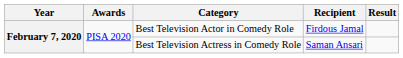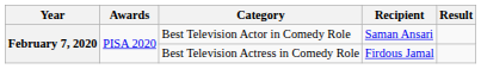Best Television Actor in Comedy Role | Recipient: Firdous Jamal -> Saman Ansari
Best Television Actress in Comedy Role | Recipient: Saman Ansari -> Firdous Jamal
